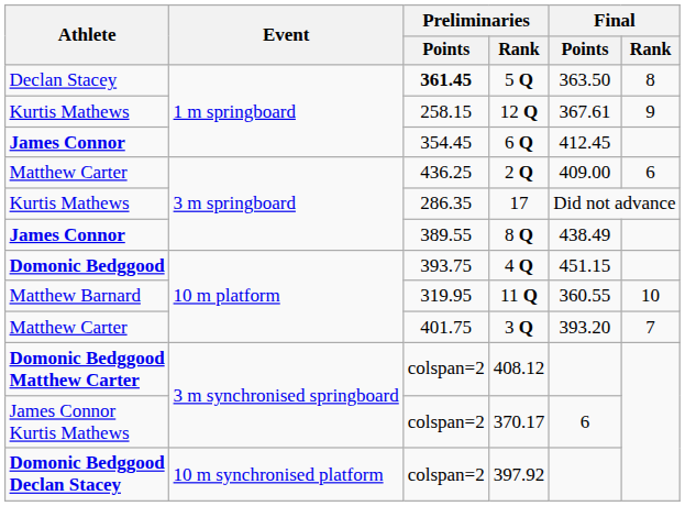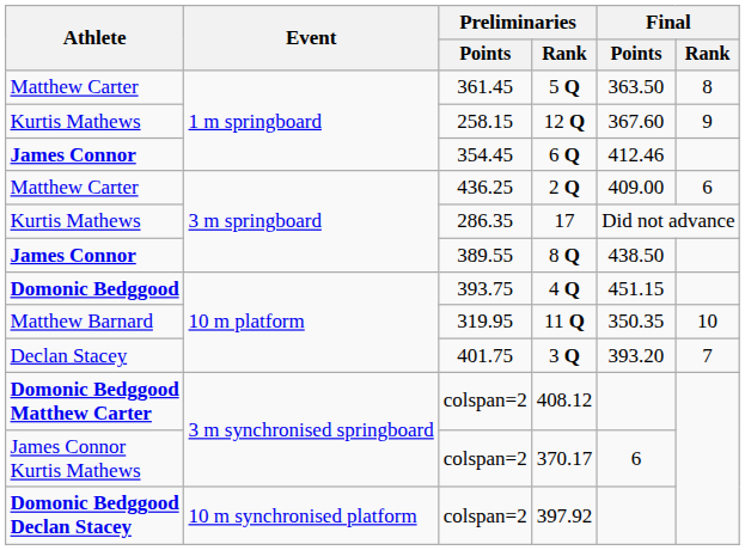5 Q | Athlete: Declan Stacey -> Matthew Carter
5 Q | Preliminaries / Points: bold -> normal
12 Q | Final / Points: 367.61 -> 367.60
6 Q | Final / Points: 412.45 -> 412.46
8 Q | Final / Points: 438.49 -> 438.50
11 Q | Final / Points: 360.55 -> 350.35
3 Q | Athlete: Matthew Carter -> Declan Stacey
